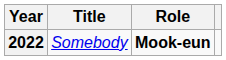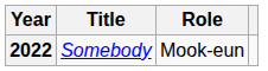2022 | Role: bold -> normal
